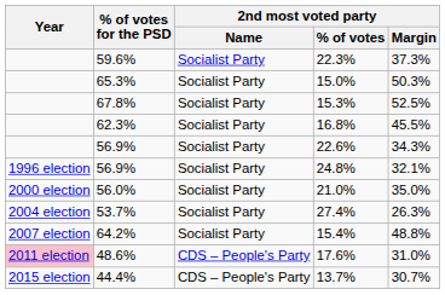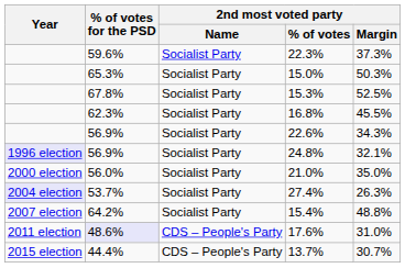24.8% | Year: no background -> lavender background
27.4% | Year: no background -> lavender background
17.6% | Year: pink background -> no background
17.6% | % of votes for the PSD: no background -> lavender background
